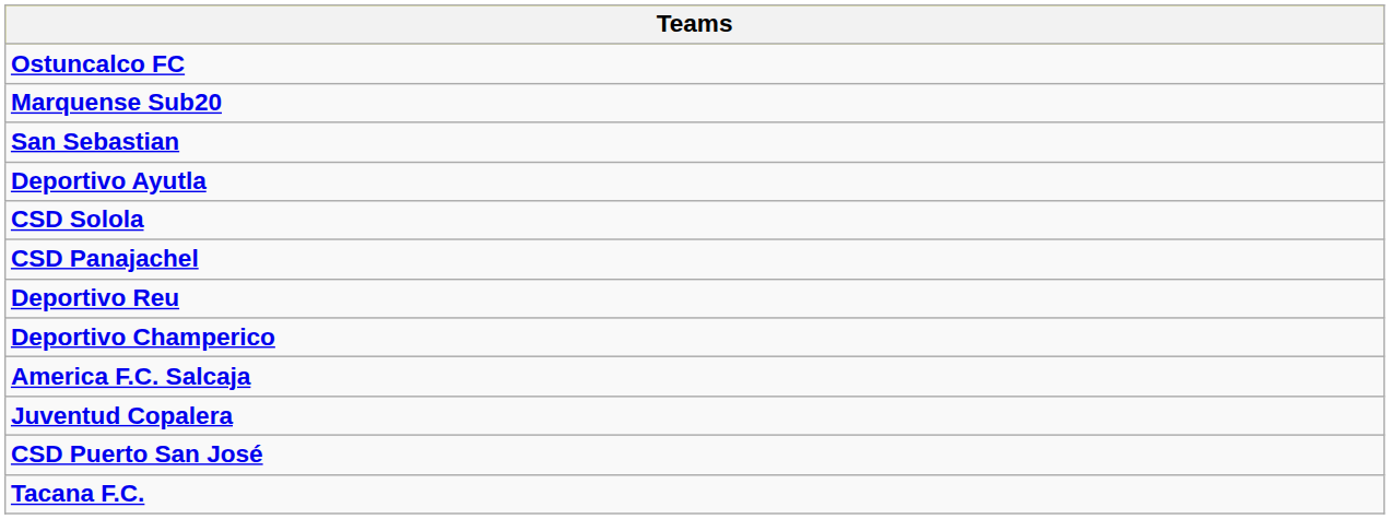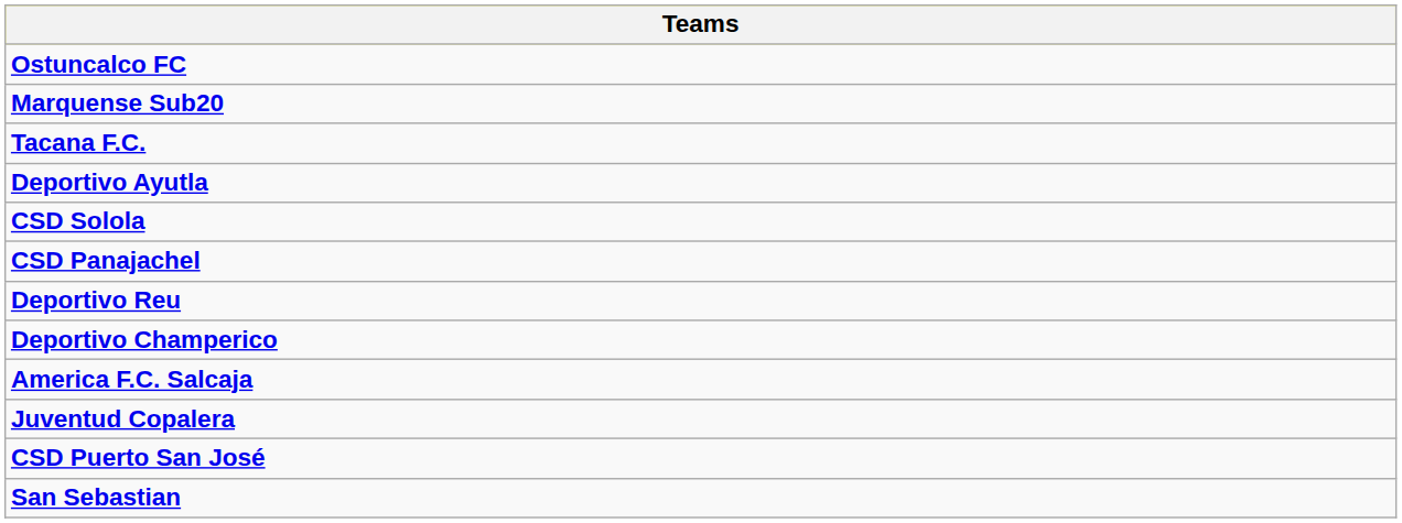row 4 | column 1: San Sebastian -> Tacana F.C.
row 13 | column 1: Tacana F.C. -> San Sebastian
